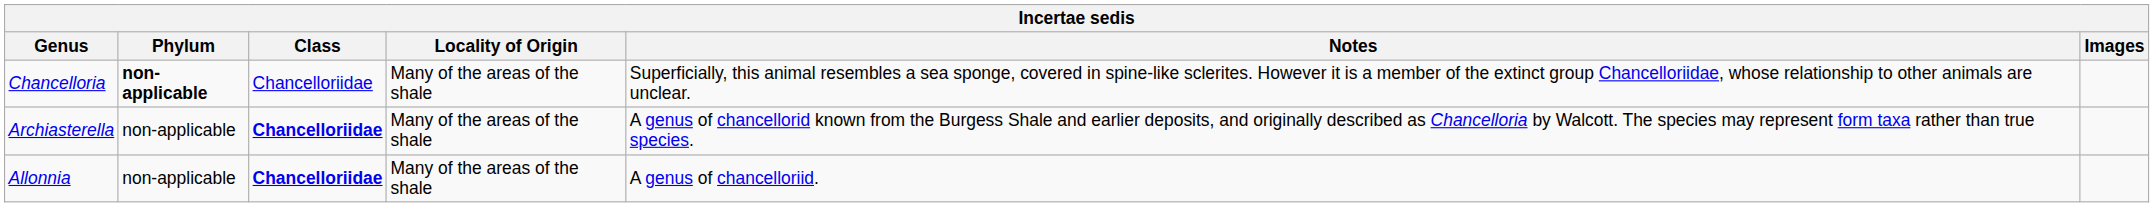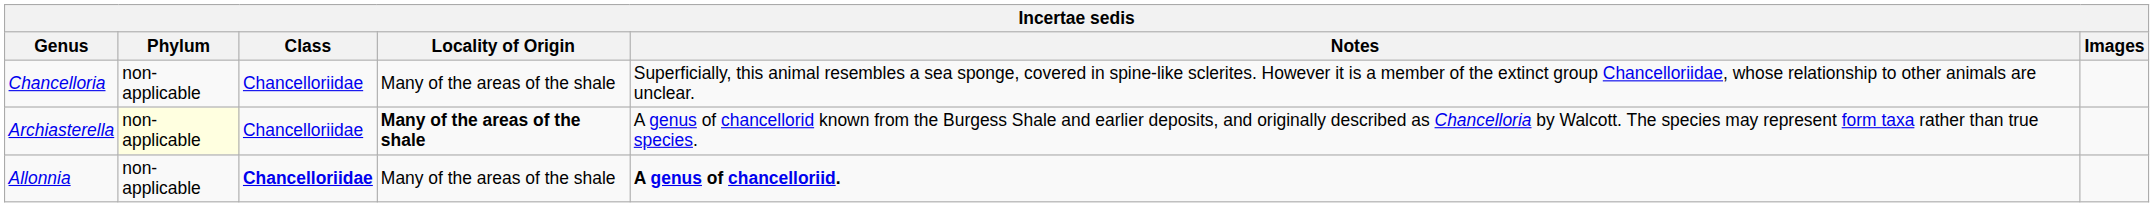Chancelloria | Phylum: bold -> normal
Archiasterella | Phylum: no background -> lightyellow background
Archiasterella | Class: bold -> normal
Archiasterella | Locality of Origin: normal -> bold
Allonnia | Notes: normal -> bold
